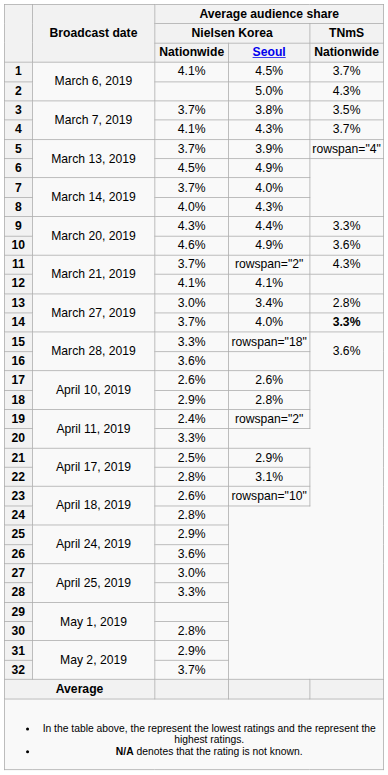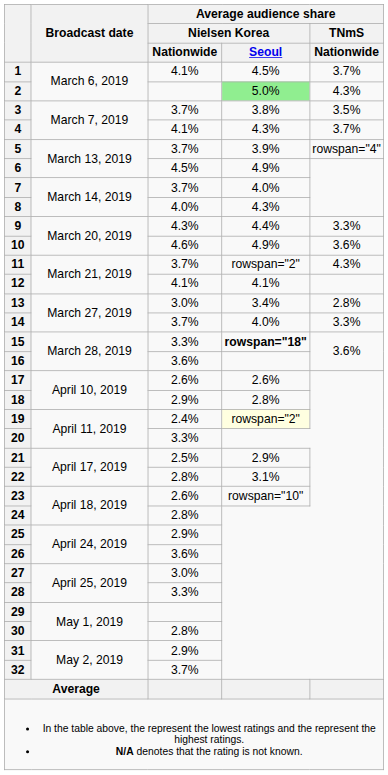2 | Average audience share / Nielsen Korea / Seoul: no background -> lightgreen background
14 | Average audience share / TNmS / Nationwide: bold -> normal
15 | Average audience share / Nielsen Korea / Seoul: normal -> bold
19 | Average audience share / Nielsen Korea / Seoul: no background -> lightyellow background
